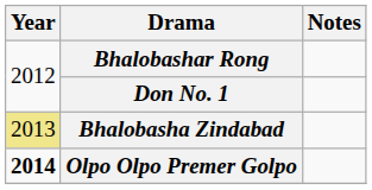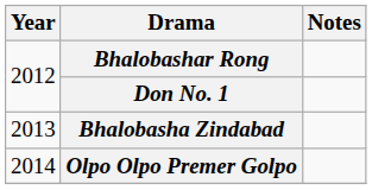Bhalobasha Zindabad | Year: khaki background -> no background
Olpo Olpo Premer Golpo | Year: bold -> normal
